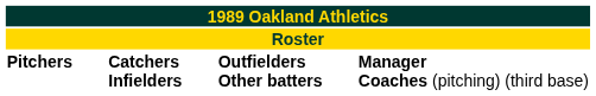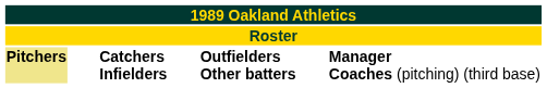Pitchers | column 1: no background -> khaki background
